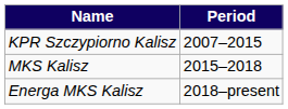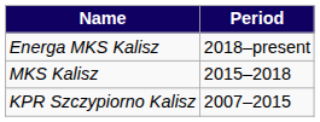rows swapped: KPR Szczypiorno Kalisz <-> Energa MKS Kalisz
